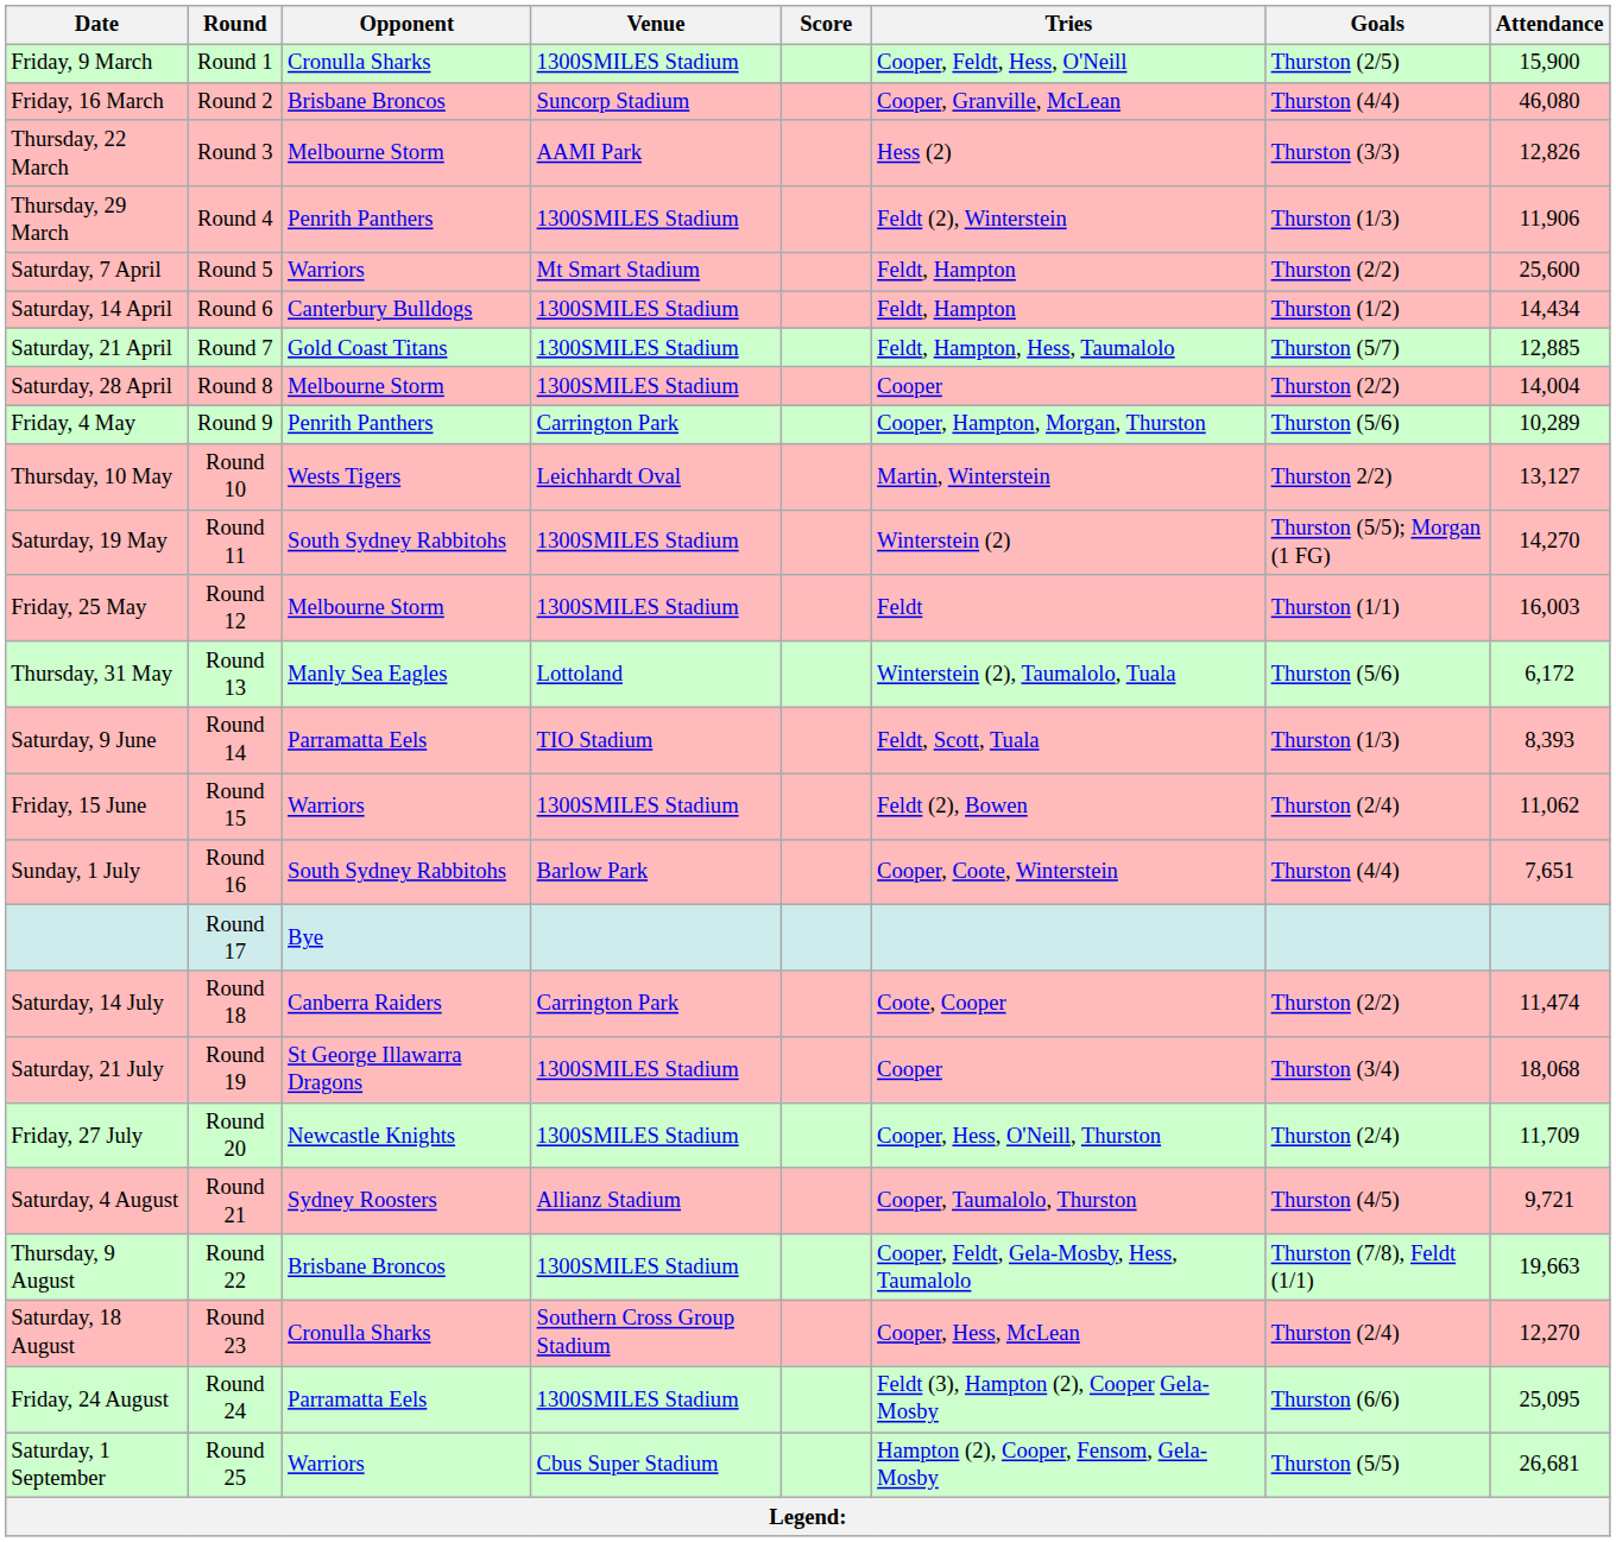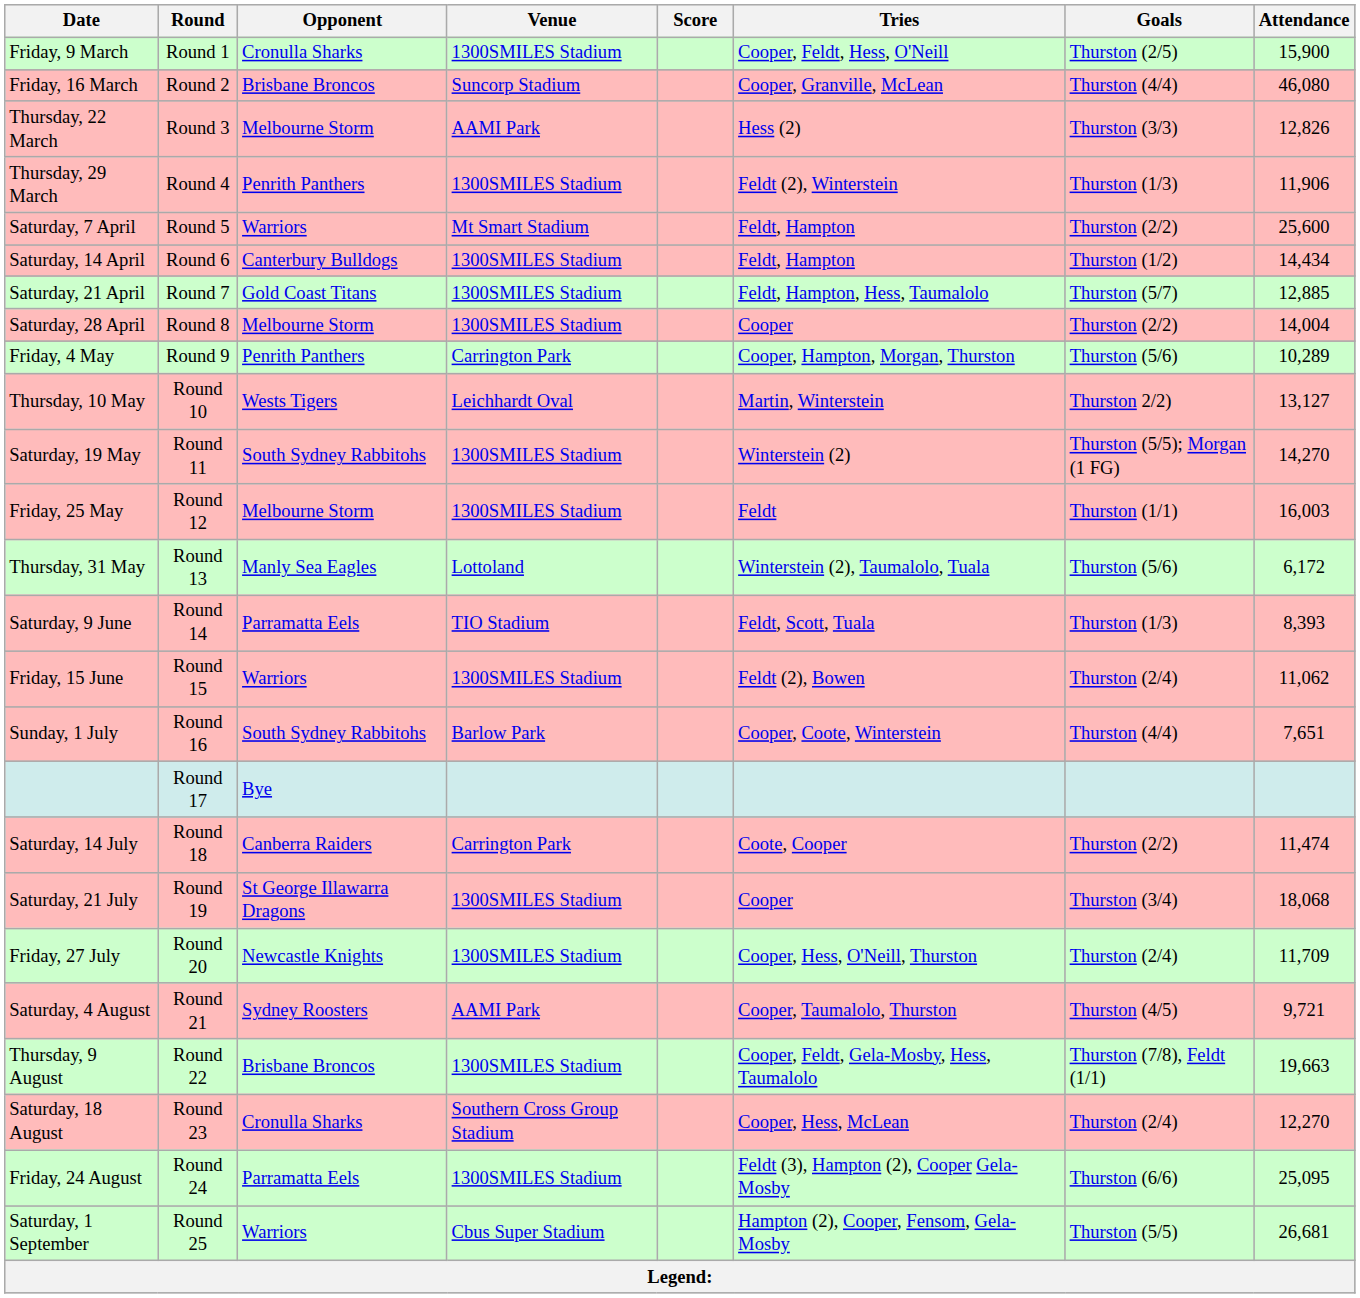Saturday, 4 August | Venue: Allianz Stadium -> AAMI Park
